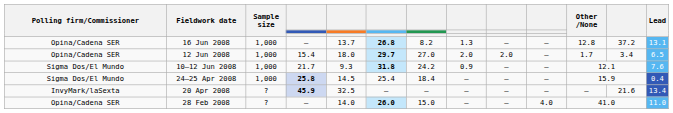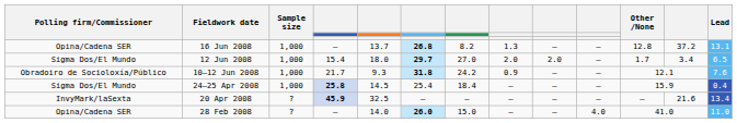12 Jun 2008 | Polling firm/Commissioner: Opina/Cadena SER -> Sigma Dos/El Mundo
10–12 Jun 2008 | Polling firm/Commissioner: Sigma Dos/El Mundo -> Obradoiro de Socioloxía/Público
